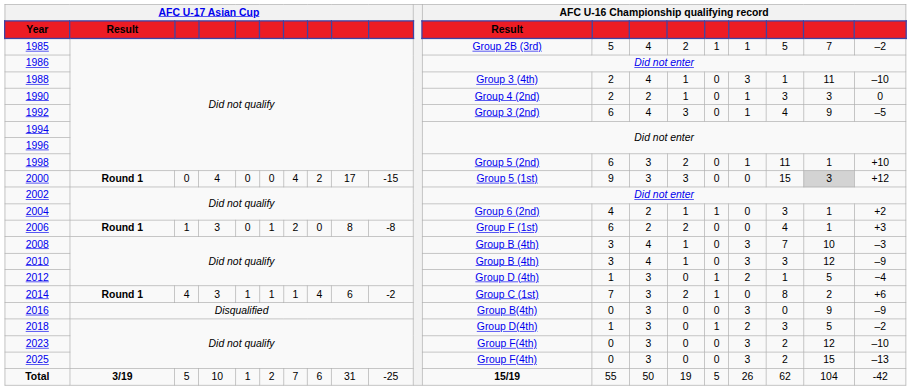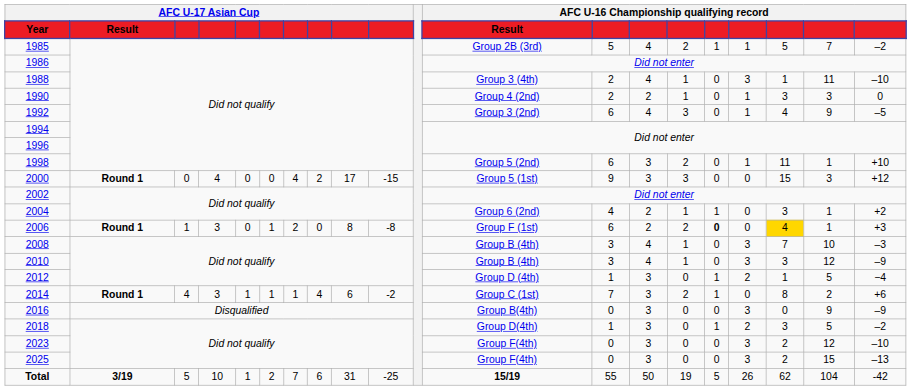2000 | column 19: lightgrey background -> no background
2006 | column 16: normal -> bold
2006 | column 18: no background -> gold background
